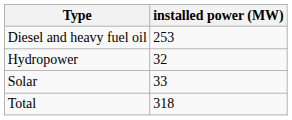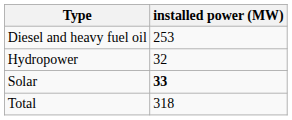Solar | installed power (MW): normal -> bold
